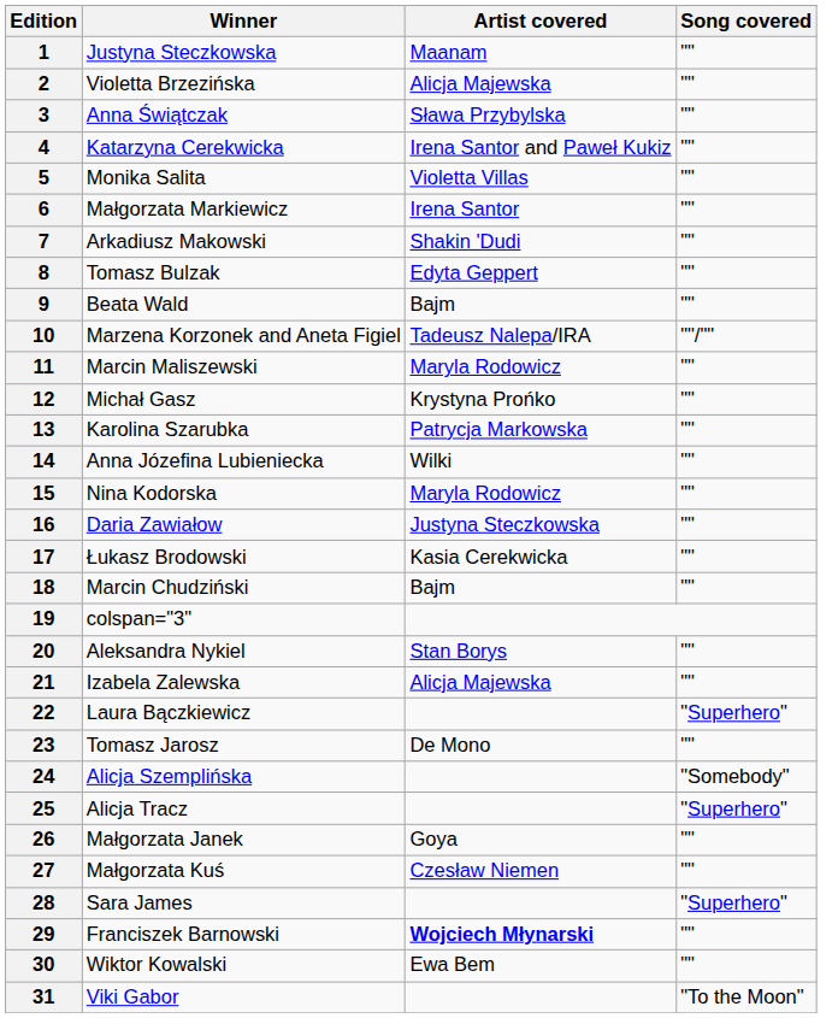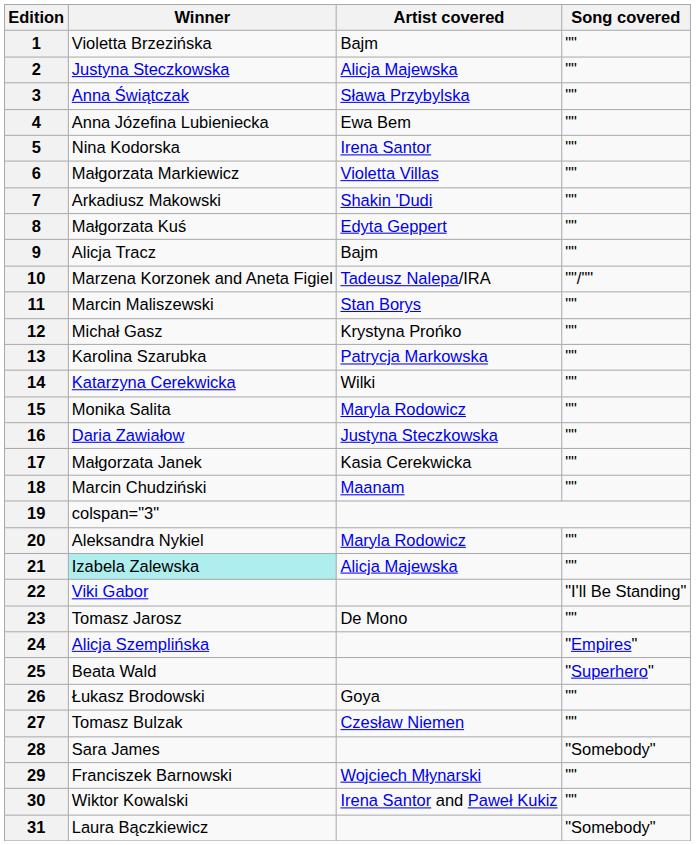1 | Winner: Justyna Steczkowska -> Violetta Brzezińska
1 | Artist covered: Maanam -> Bajm
2 | Winner: Violetta Brzezińska -> Justyna Steczkowska
4 | Winner: Katarzyna Cerekwicka -> Anna Józefina Lubieniecka
4 | Artist covered: Irena Santor and Paweł Kukiz -> Ewa Bem
5 | Winner: Monika Salita -> Nina Kodorska
5 | Artist covered: Violetta Villas -> Irena Santor
6 | Artist covered: Irena Santor -> Violetta Villas
8 | Winner: Tomasz Bulzak -> Małgorzata Kuś
9 | Winner: Beata Wald -> Alicja Tracz
11 | Artist covered: Maryla Rodowicz -> Stan Borys
14 | Winner: Anna Józefina Lubieniecka -> Katarzyna Cerekwicka
15 | Winner: Nina Kodorska -> Monika Salita
17 | Winner: Łukasz Brodowski -> Małgorzata Janek
18 | Artist covered: Bajm -> Maanam
20 | Artist covered: Stan Borys -> Maryla Rodowicz
21 | Winner: no background -> paleturquoise background
22 | Winner: Laura Bączkiewicz -> Viki Gabor
22 | Song covered: "Superhero" -> "I'll Be Standing"
24 | Song covered: "Somebody" -> "Empires"
25 | Winner: Alicja Tracz -> Beata Wald
26 | Winner: Małgorzata Janek -> Łukasz Brodowski
27 | Winner: Małgorzata Kuś -> Tomasz Bulzak
28 | Song covered: "Superhero" -> "Somebody"
29 | Artist covered: bold -> normal
30 | Artist covered: Ewa Bem -> Irena Santor and Paweł Kukiz
31 | Winner: Viki Gabor -> Laura Bączkiewicz
31 | Song covered: "To the Moon" -> "Somebody"
